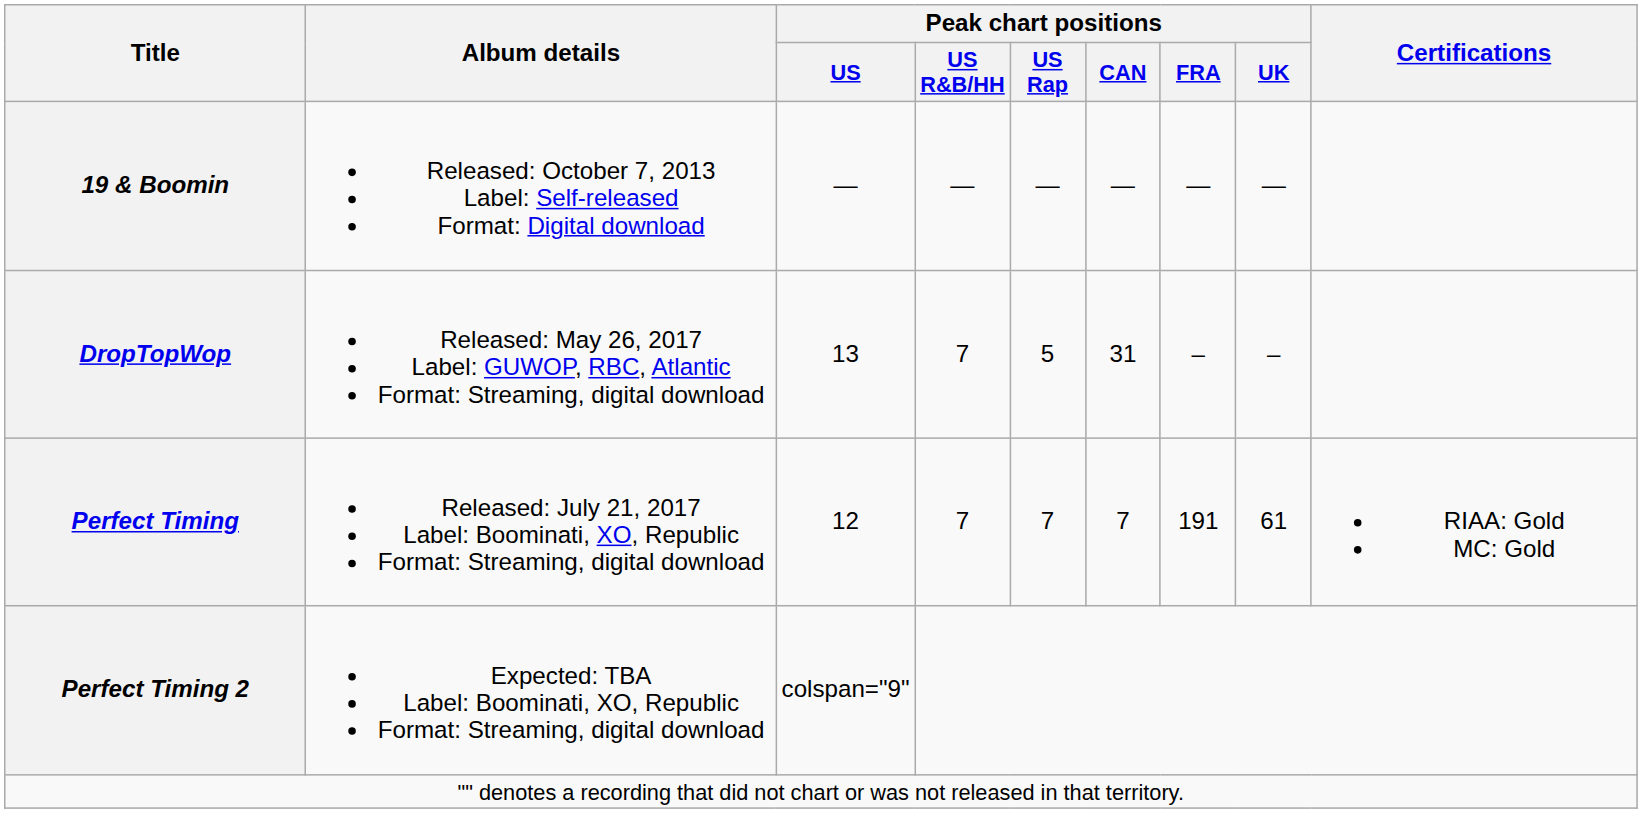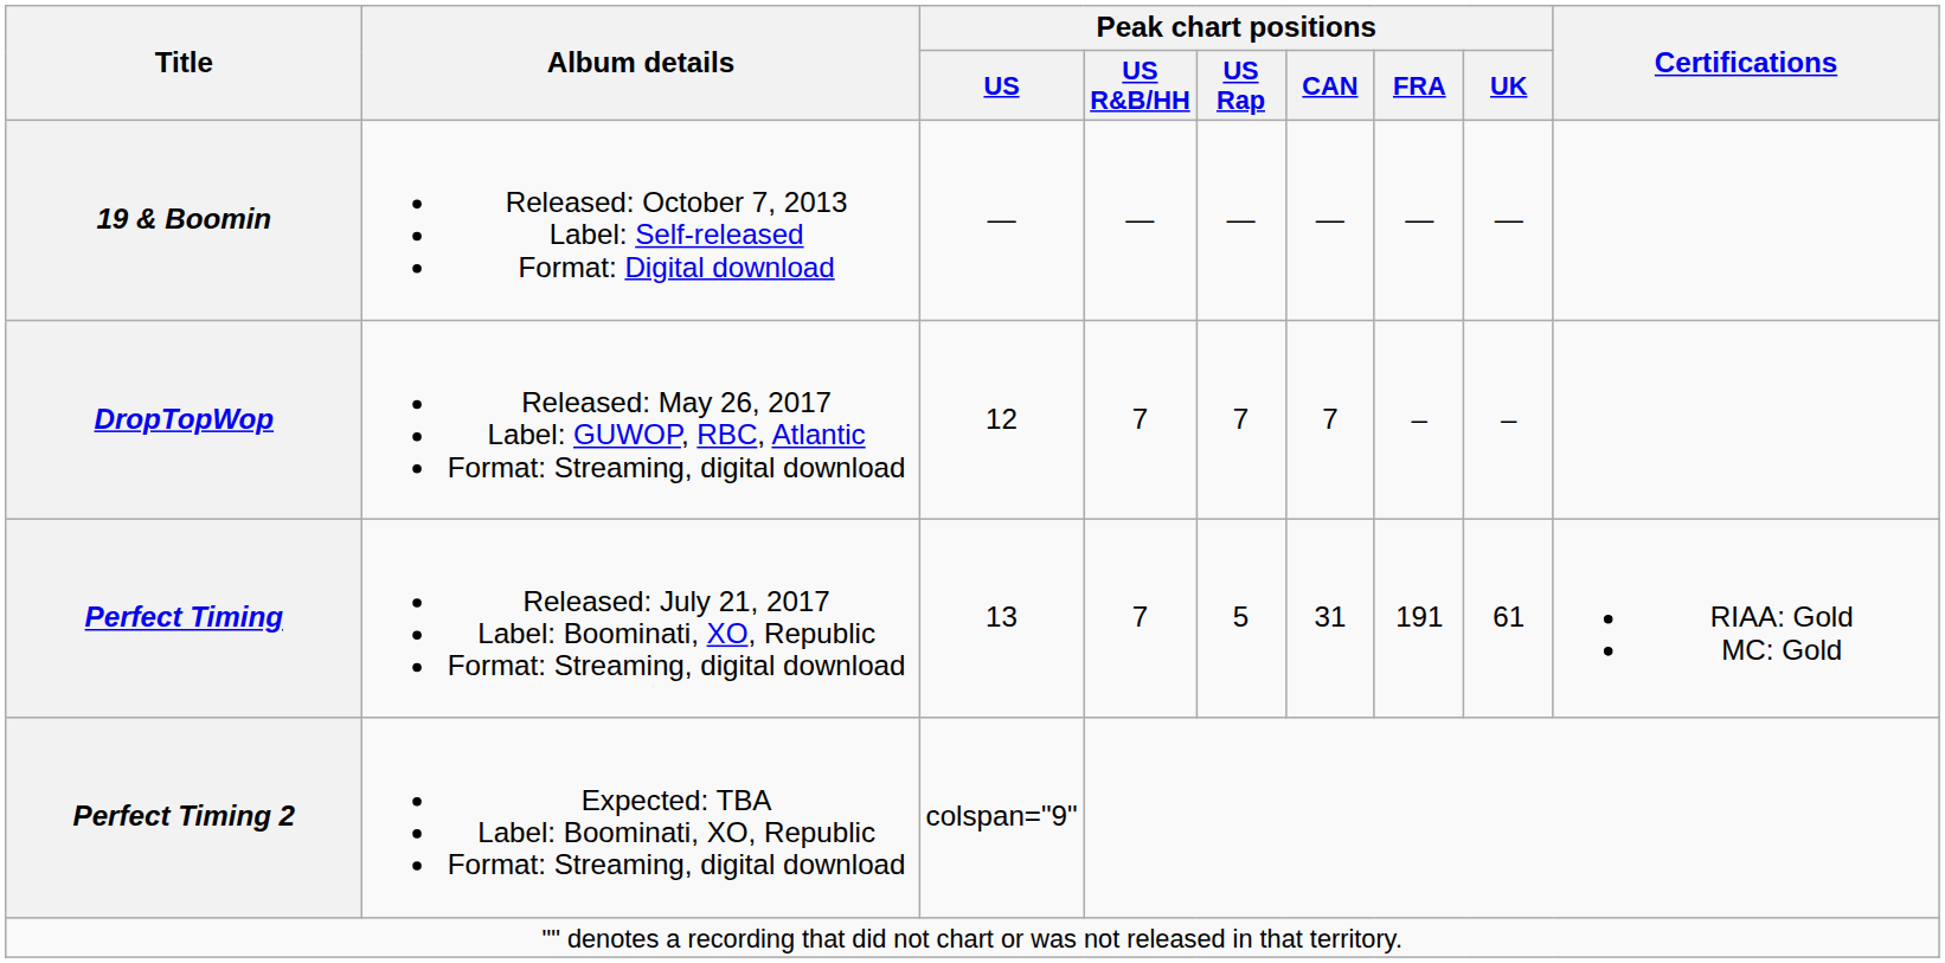DropTopWop | Peak chart positions / US: 13 -> 12
DropTopWop | Peak chart positions / US Rap: 5 -> 7
DropTopWop | Peak chart positions / CAN: 31 -> 7
Perfect Timing | Peak chart positions / US: 12 -> 13
Perfect Timing | Peak chart positions / US Rap: 7 -> 5
Perfect Timing | Peak chart positions / CAN: 7 -> 31
